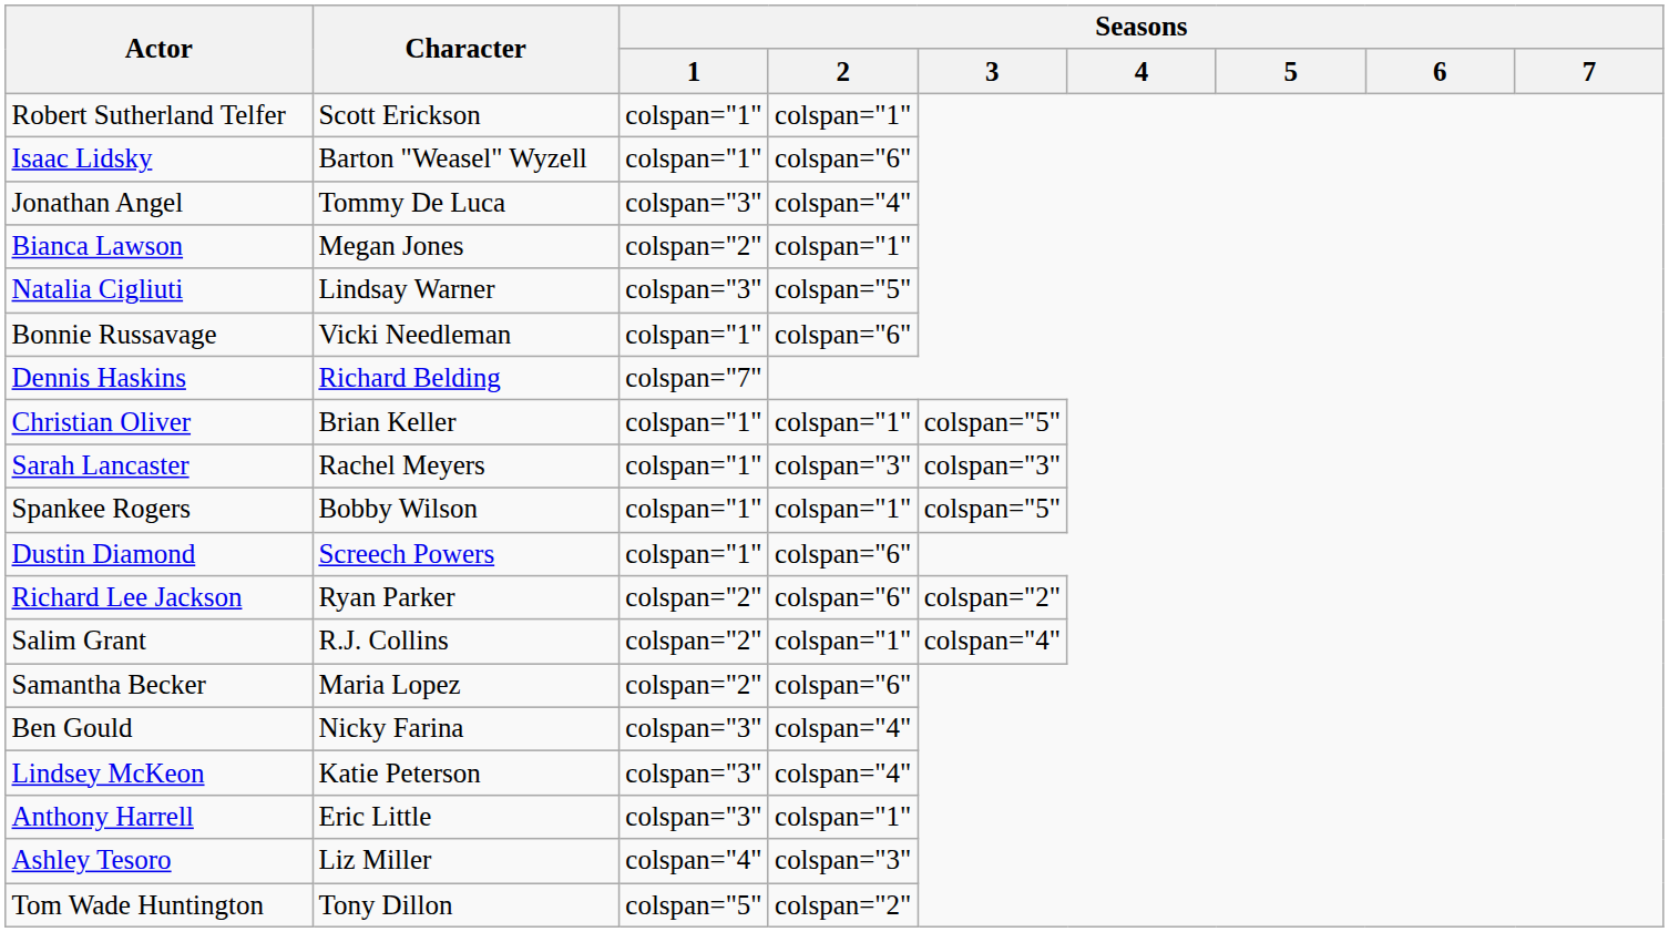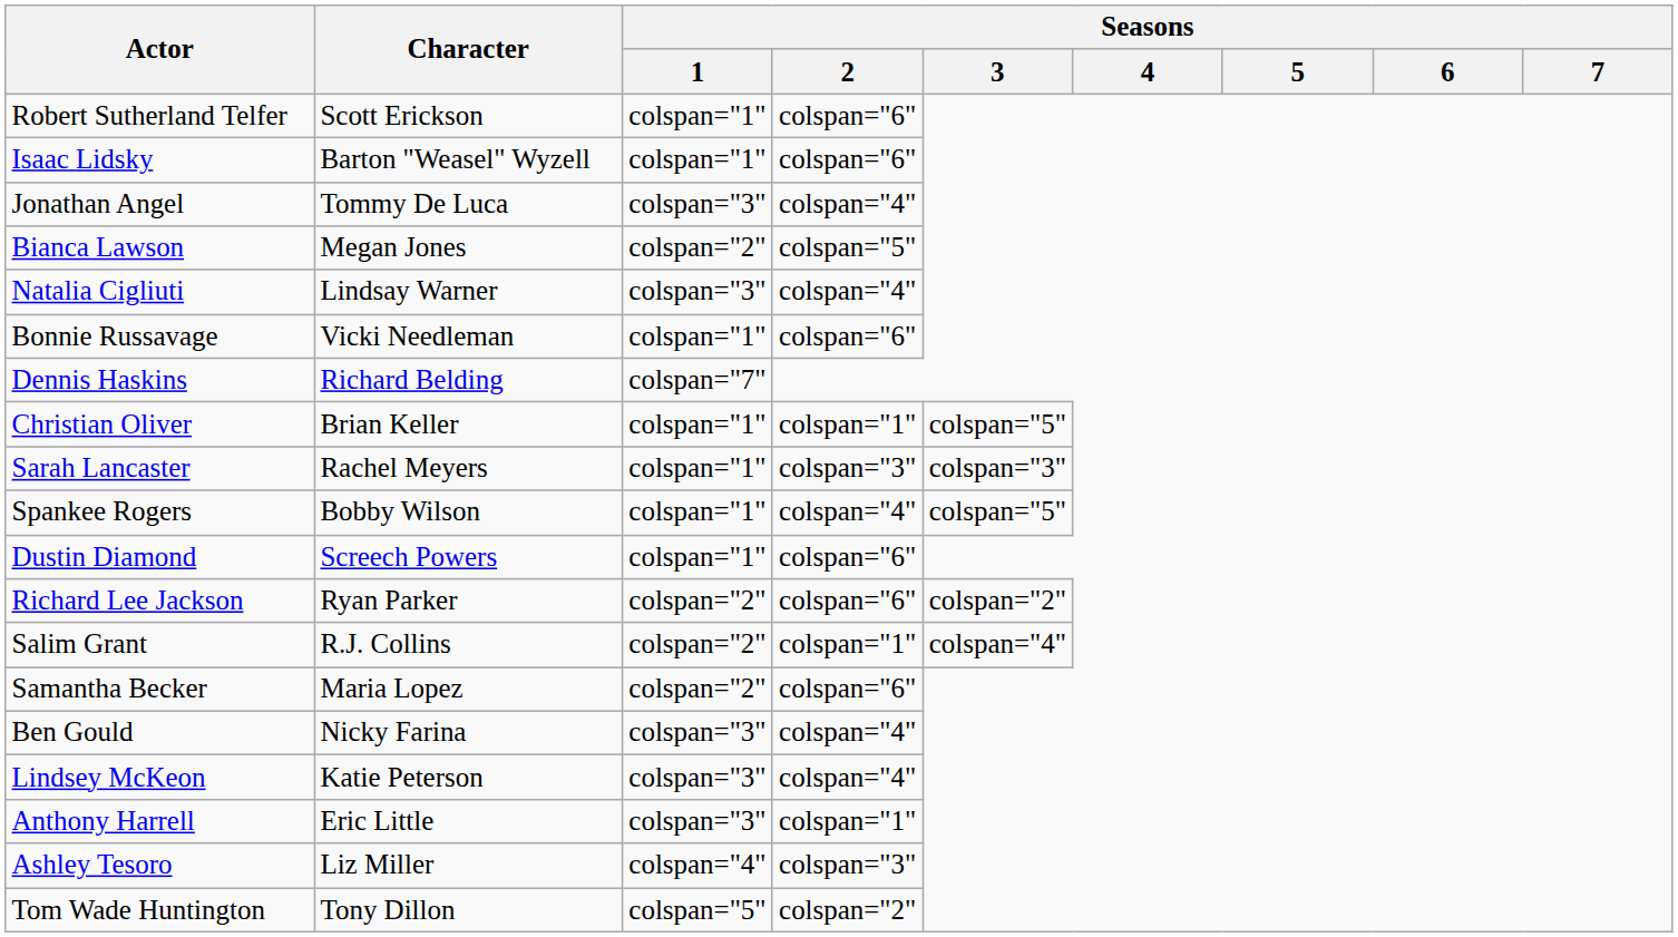Robert Sutherland Telfer | Seasons / 2: colspan="1" -> colspan="6"
Bianca Lawson | Seasons / 2: colspan="1" -> colspan="5"
Natalia Cigliuti | Seasons / 2: colspan="5" -> colspan="4"
Spankee Rogers | Seasons / 2: colspan="1" -> colspan="4"
